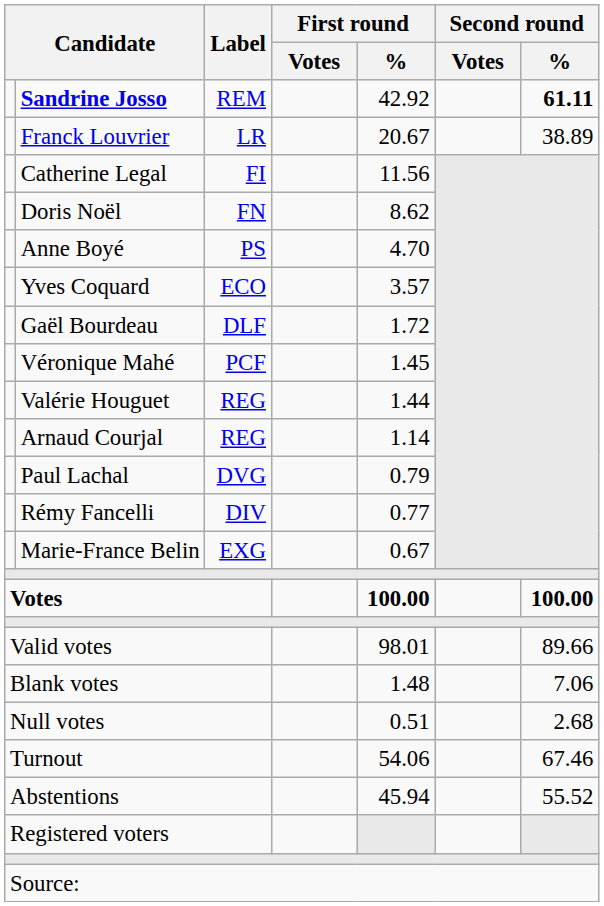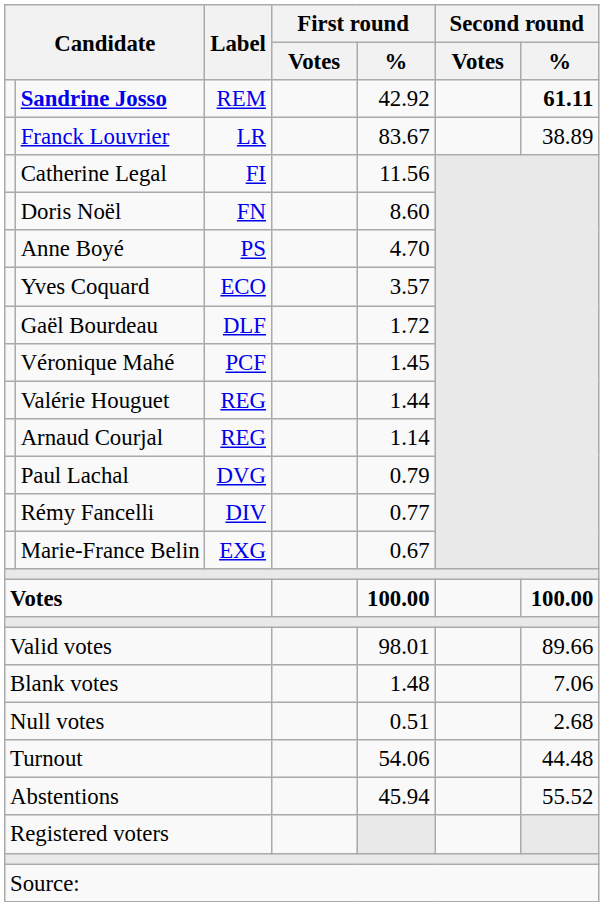Franck Louvrier | First round / %: 20.67 -> 83.67
Doris Noël | First round / %: 8.62 -> 8.60
Turnout | Second round / %: 67.46 -> 44.48
